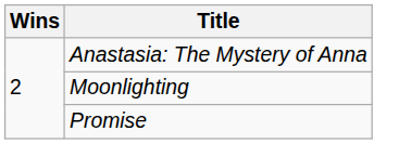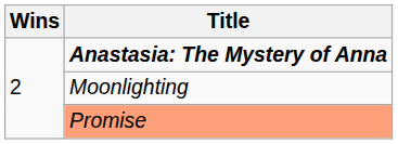Anastasia: The Mystery of Anna | Title: normal -> bold
Promise | Title: no background -> lightsalmon background
